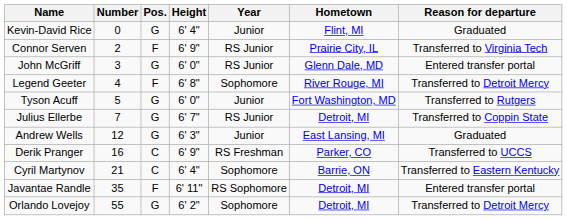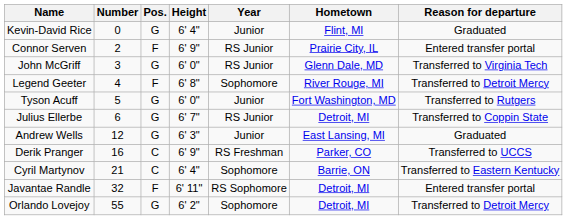Connor Serven | Reason for departure: Transferred to Virginia Tech -> Entered transfer portal
John McGriff | Reason for departure: Entered transfer portal -> Transferred to Virginia Tech
Julius Ellerbe | Number: 7 -> 6
Javantae Randle | Number: 35 -> 32
